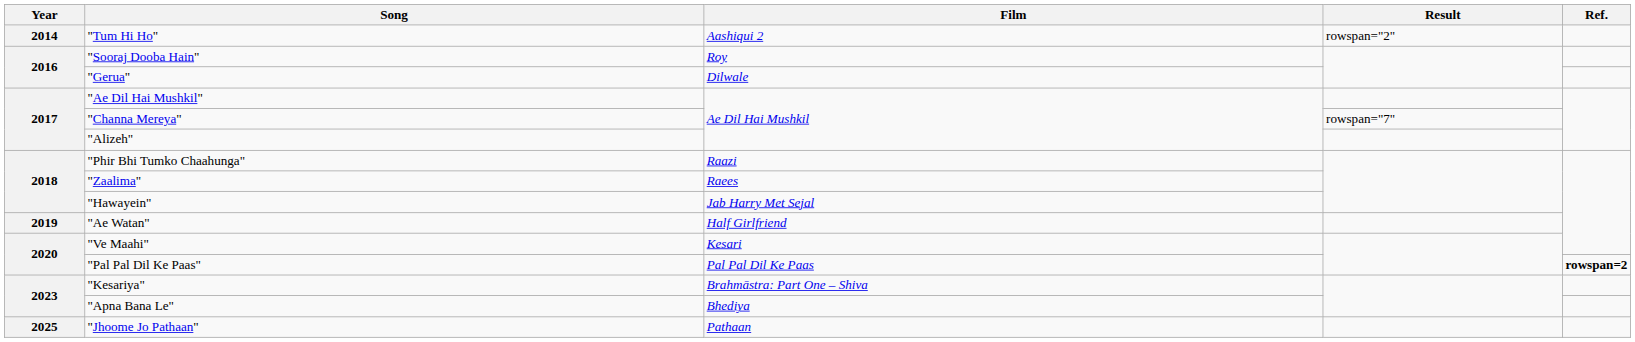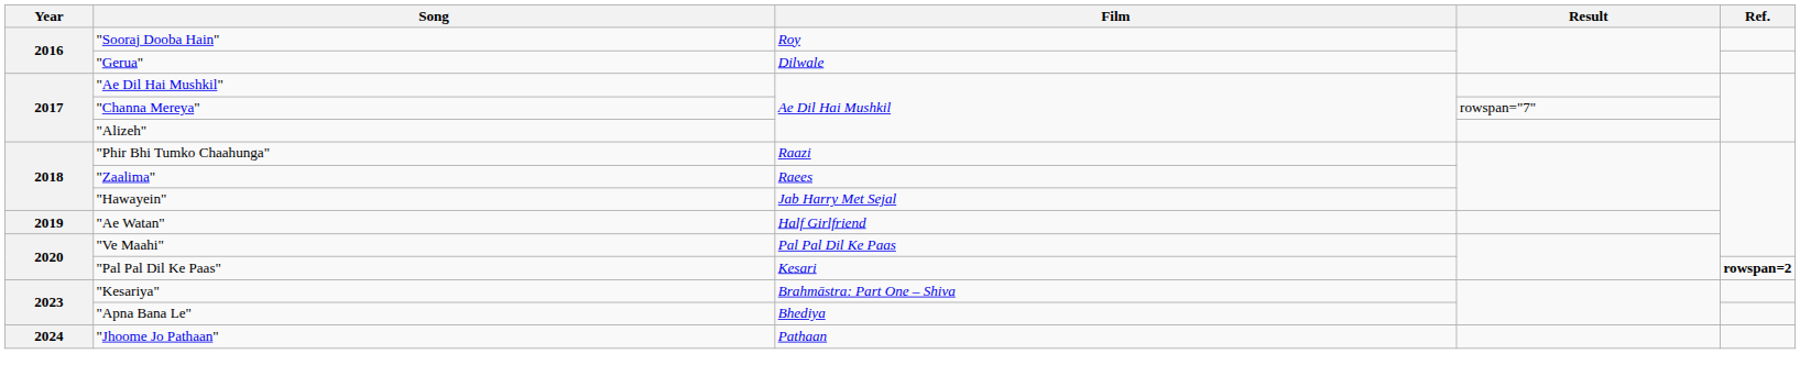- row: 2014 | "Tum Hi Ho" | Aashiqui 2 | rowspan="2"
"Ve Maahi" | Film: Kesari -> Pal Pal Dil Ke Paas
"Pal Pal Dil Ke Paas" | Film: Pal Pal Dil Ke Paas -> Kesari
"Jhoome Jo Pathaan" | Year: 2025 -> 2024
